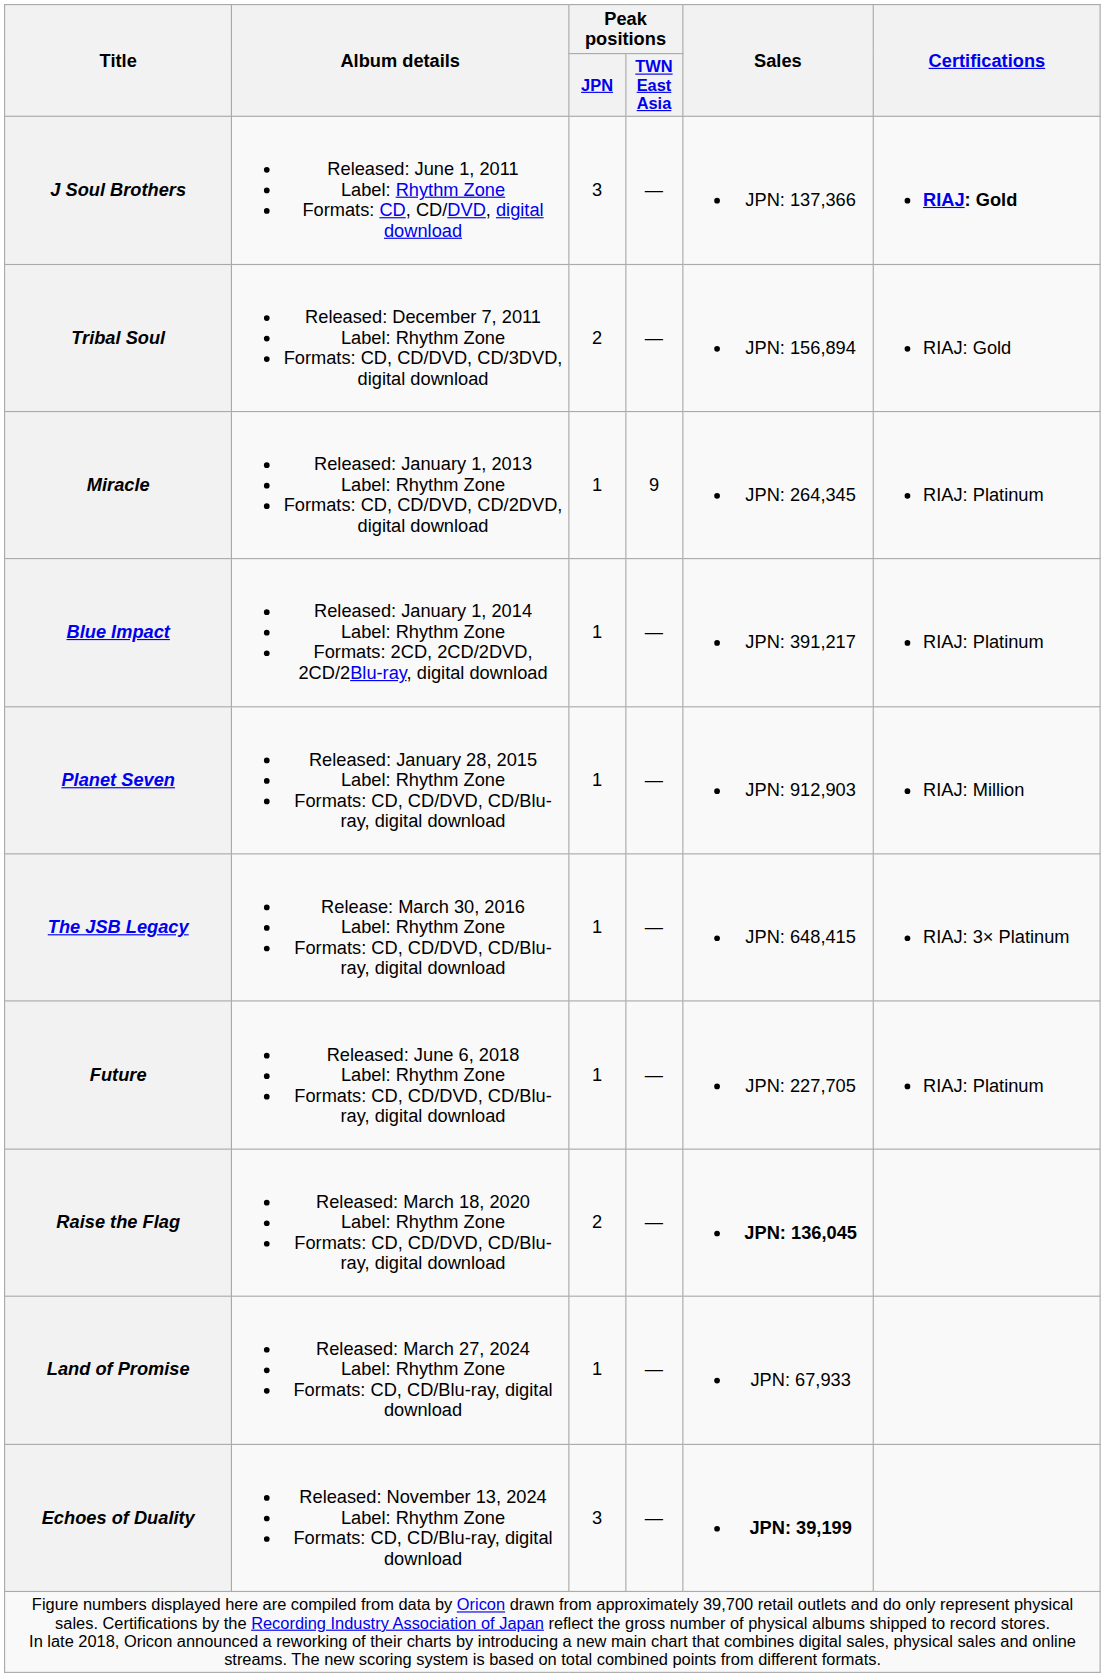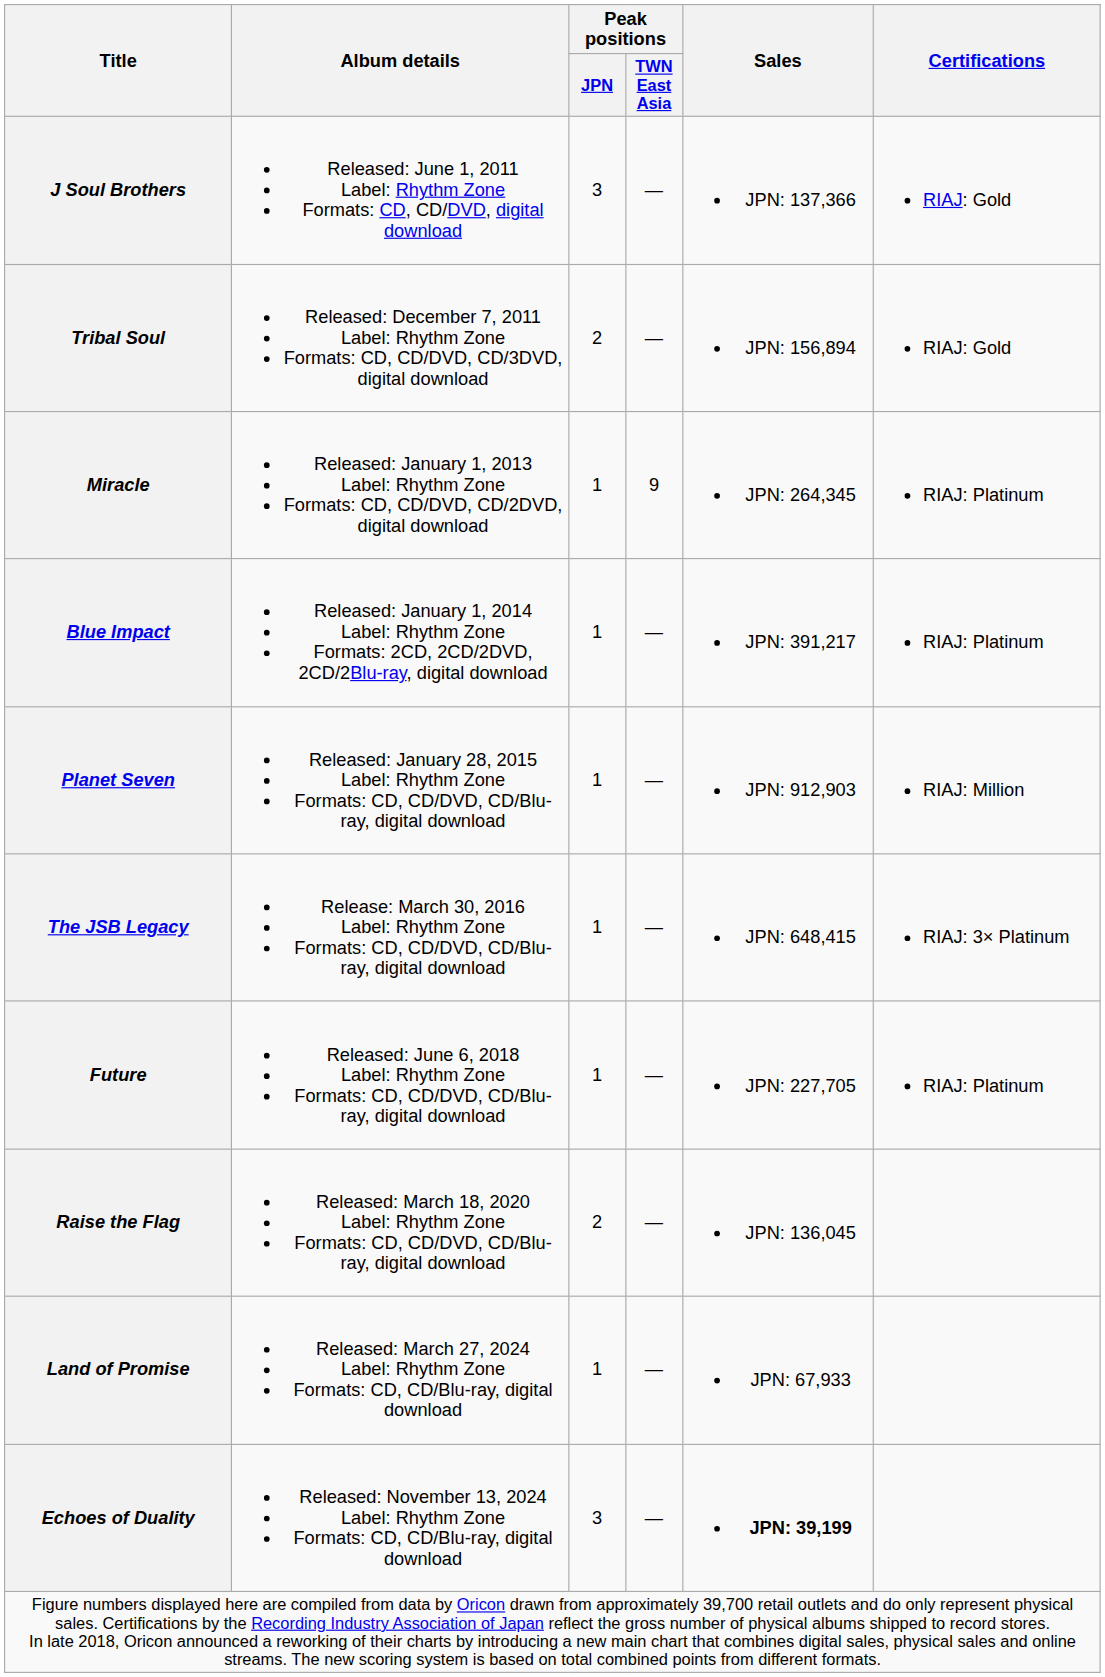J Soul Brothers | Certifications: bold -> normal
Raise the Flag | Sales: bold -> normal
